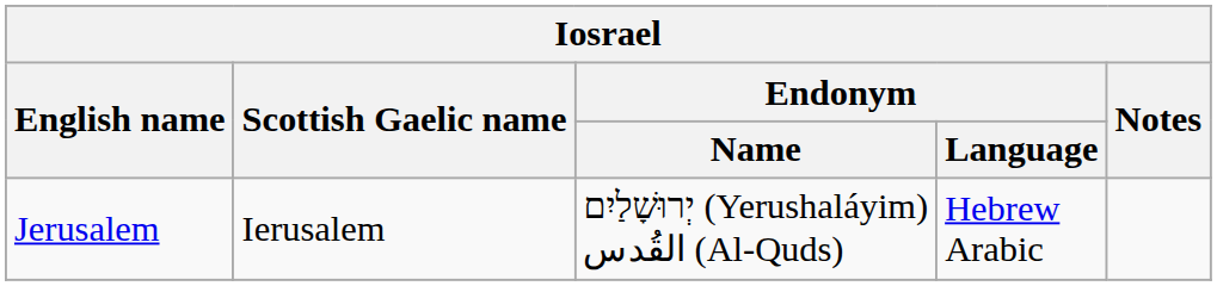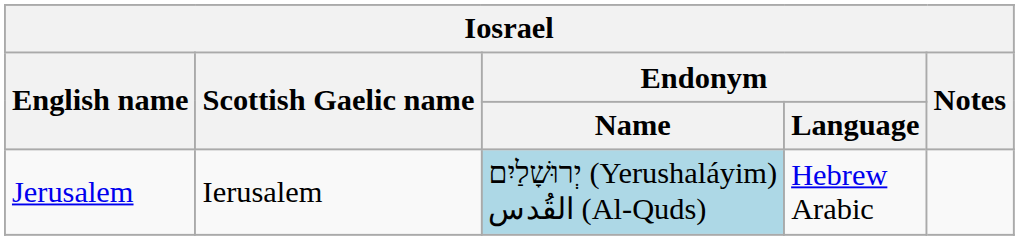Jerusalem | Endonym / Name: no background -> lightblue background
